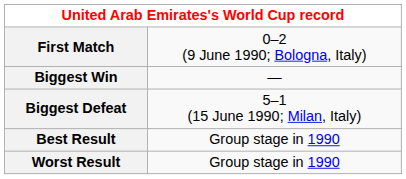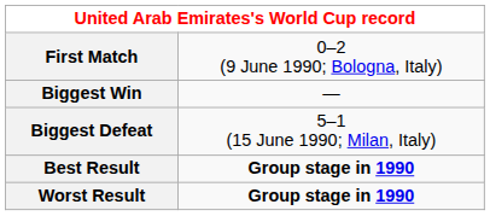Best Result | column 2: normal -> bold
Worst Result | column 2: normal -> bold
